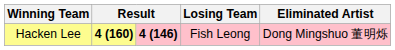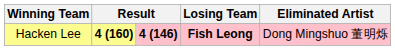Hacken Lee | Losing Team: normal -> bold
